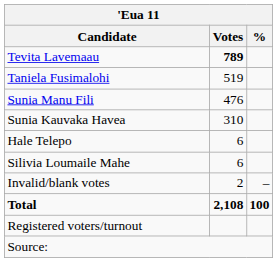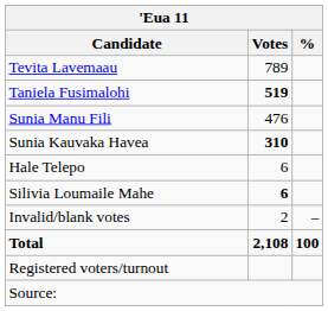Tevita Lavemaau | Votes: bold -> normal
Taniela Fusimalohi | Votes: normal -> bold
Sunia Kauvaka Havea | Votes: normal -> bold
Silivia Loumaile Mahe | Votes: normal -> bold
